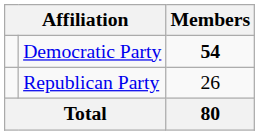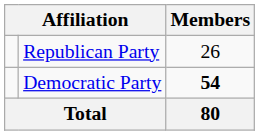rows swapped: Democratic Party <-> Republican Party
